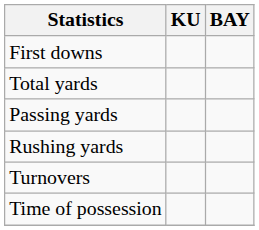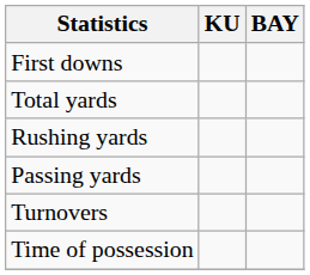rows swapped: Rushing yards <-> Passing yards
